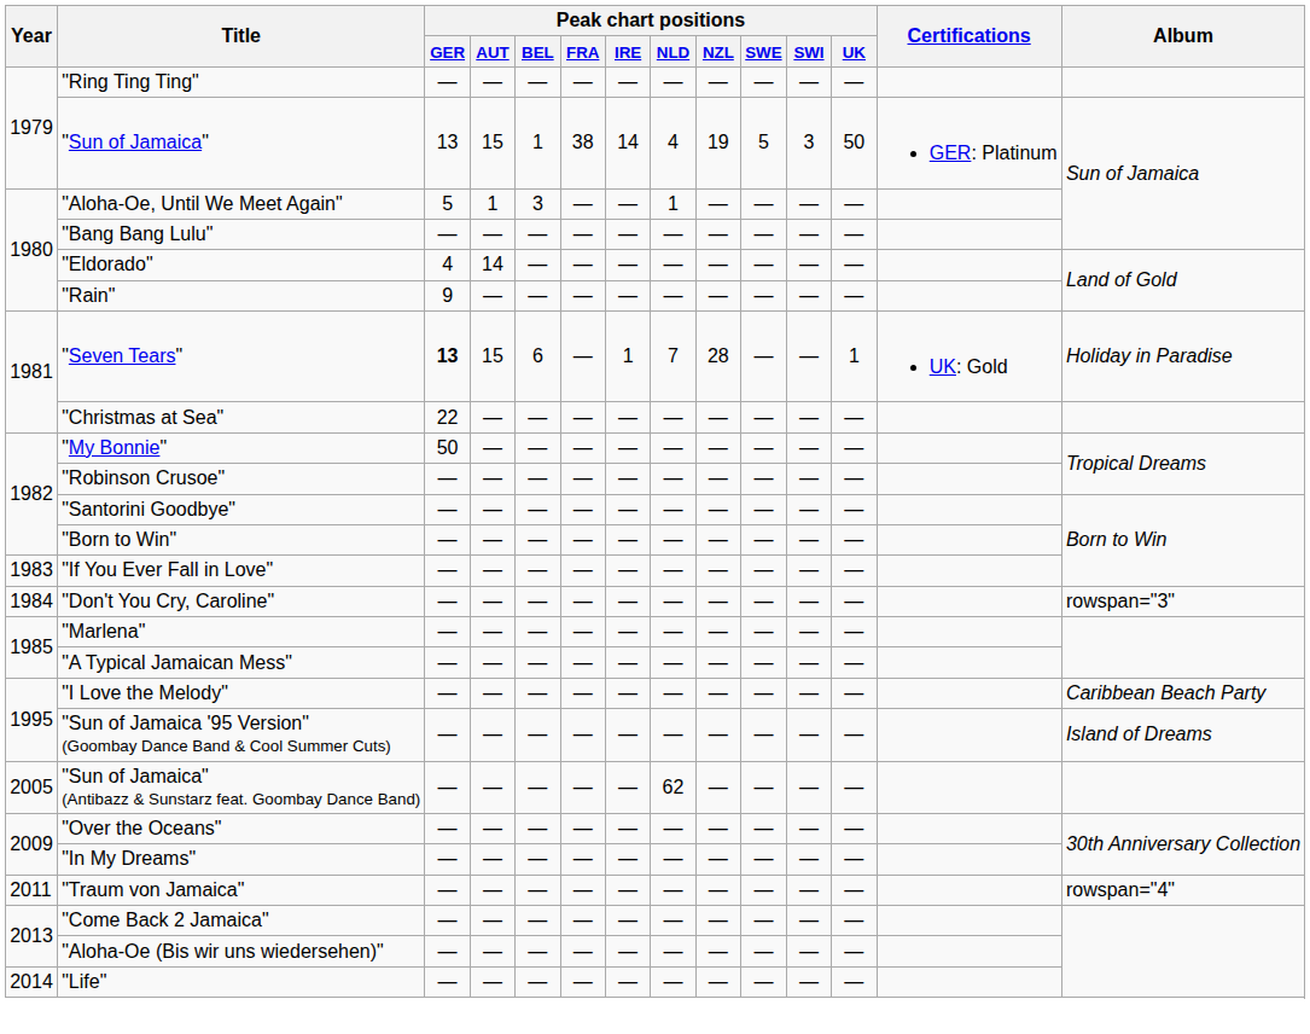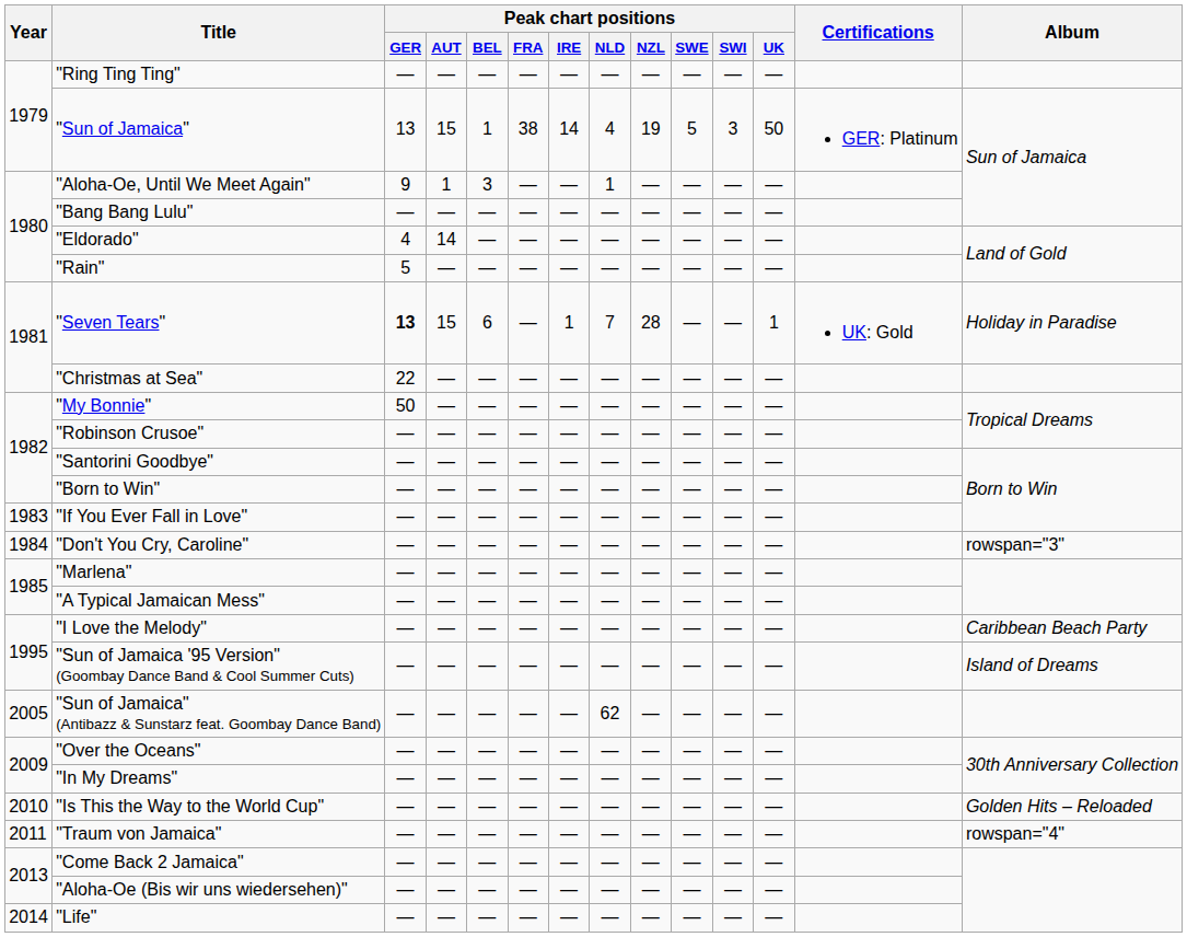"Aloha-Oe, Until We Meet Again" | Peak chart positions / GER: 5 -> 9
"Rain" | Peak chart positions / GER: 9 -> 5
+ row: 2010 | "Is This the Way to the World Cup" | — | — | — | — | — | — | — | — | — | — | Golden Hits – Reloaded
